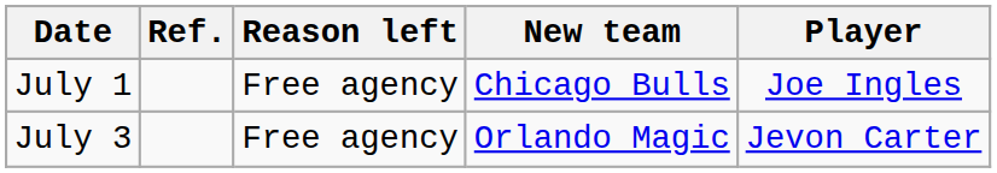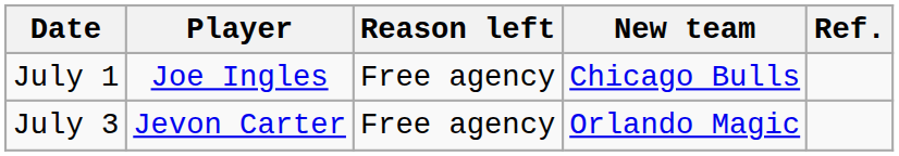columns swapped: Player <-> Ref.
